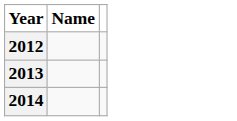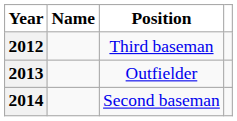+ column: Position | Third baseman | Outfielder | Second baseman
